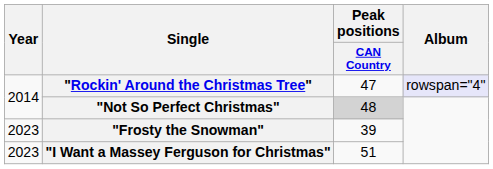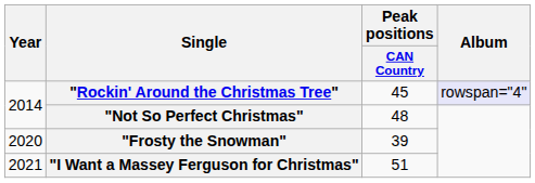"Rockin' Around the Christmas Tree" | Peak positions / CAN Country: 47 -> 45
"Not So Perfect Christmas" | Peak positions / CAN Country: lightgrey background -> no background
"Frosty the Snowman" | Year: 2023 -> 2020
"I Want a Massey Ferguson for Christmas" | Year: 2023 -> 2021
